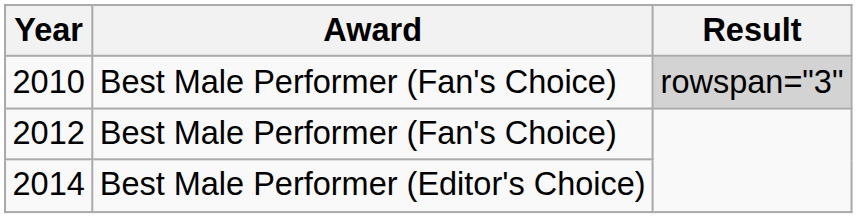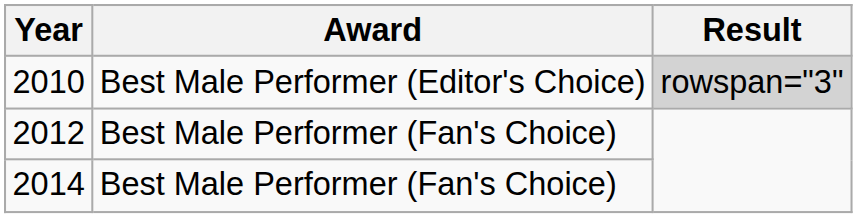2010 | Award: Best Male Performer (Fan's Choice) -> Best Male Performer (Editor's Choice)
2014 | Award: Best Male Performer (Editor's Choice) -> Best Male Performer (Fan's Choice)
